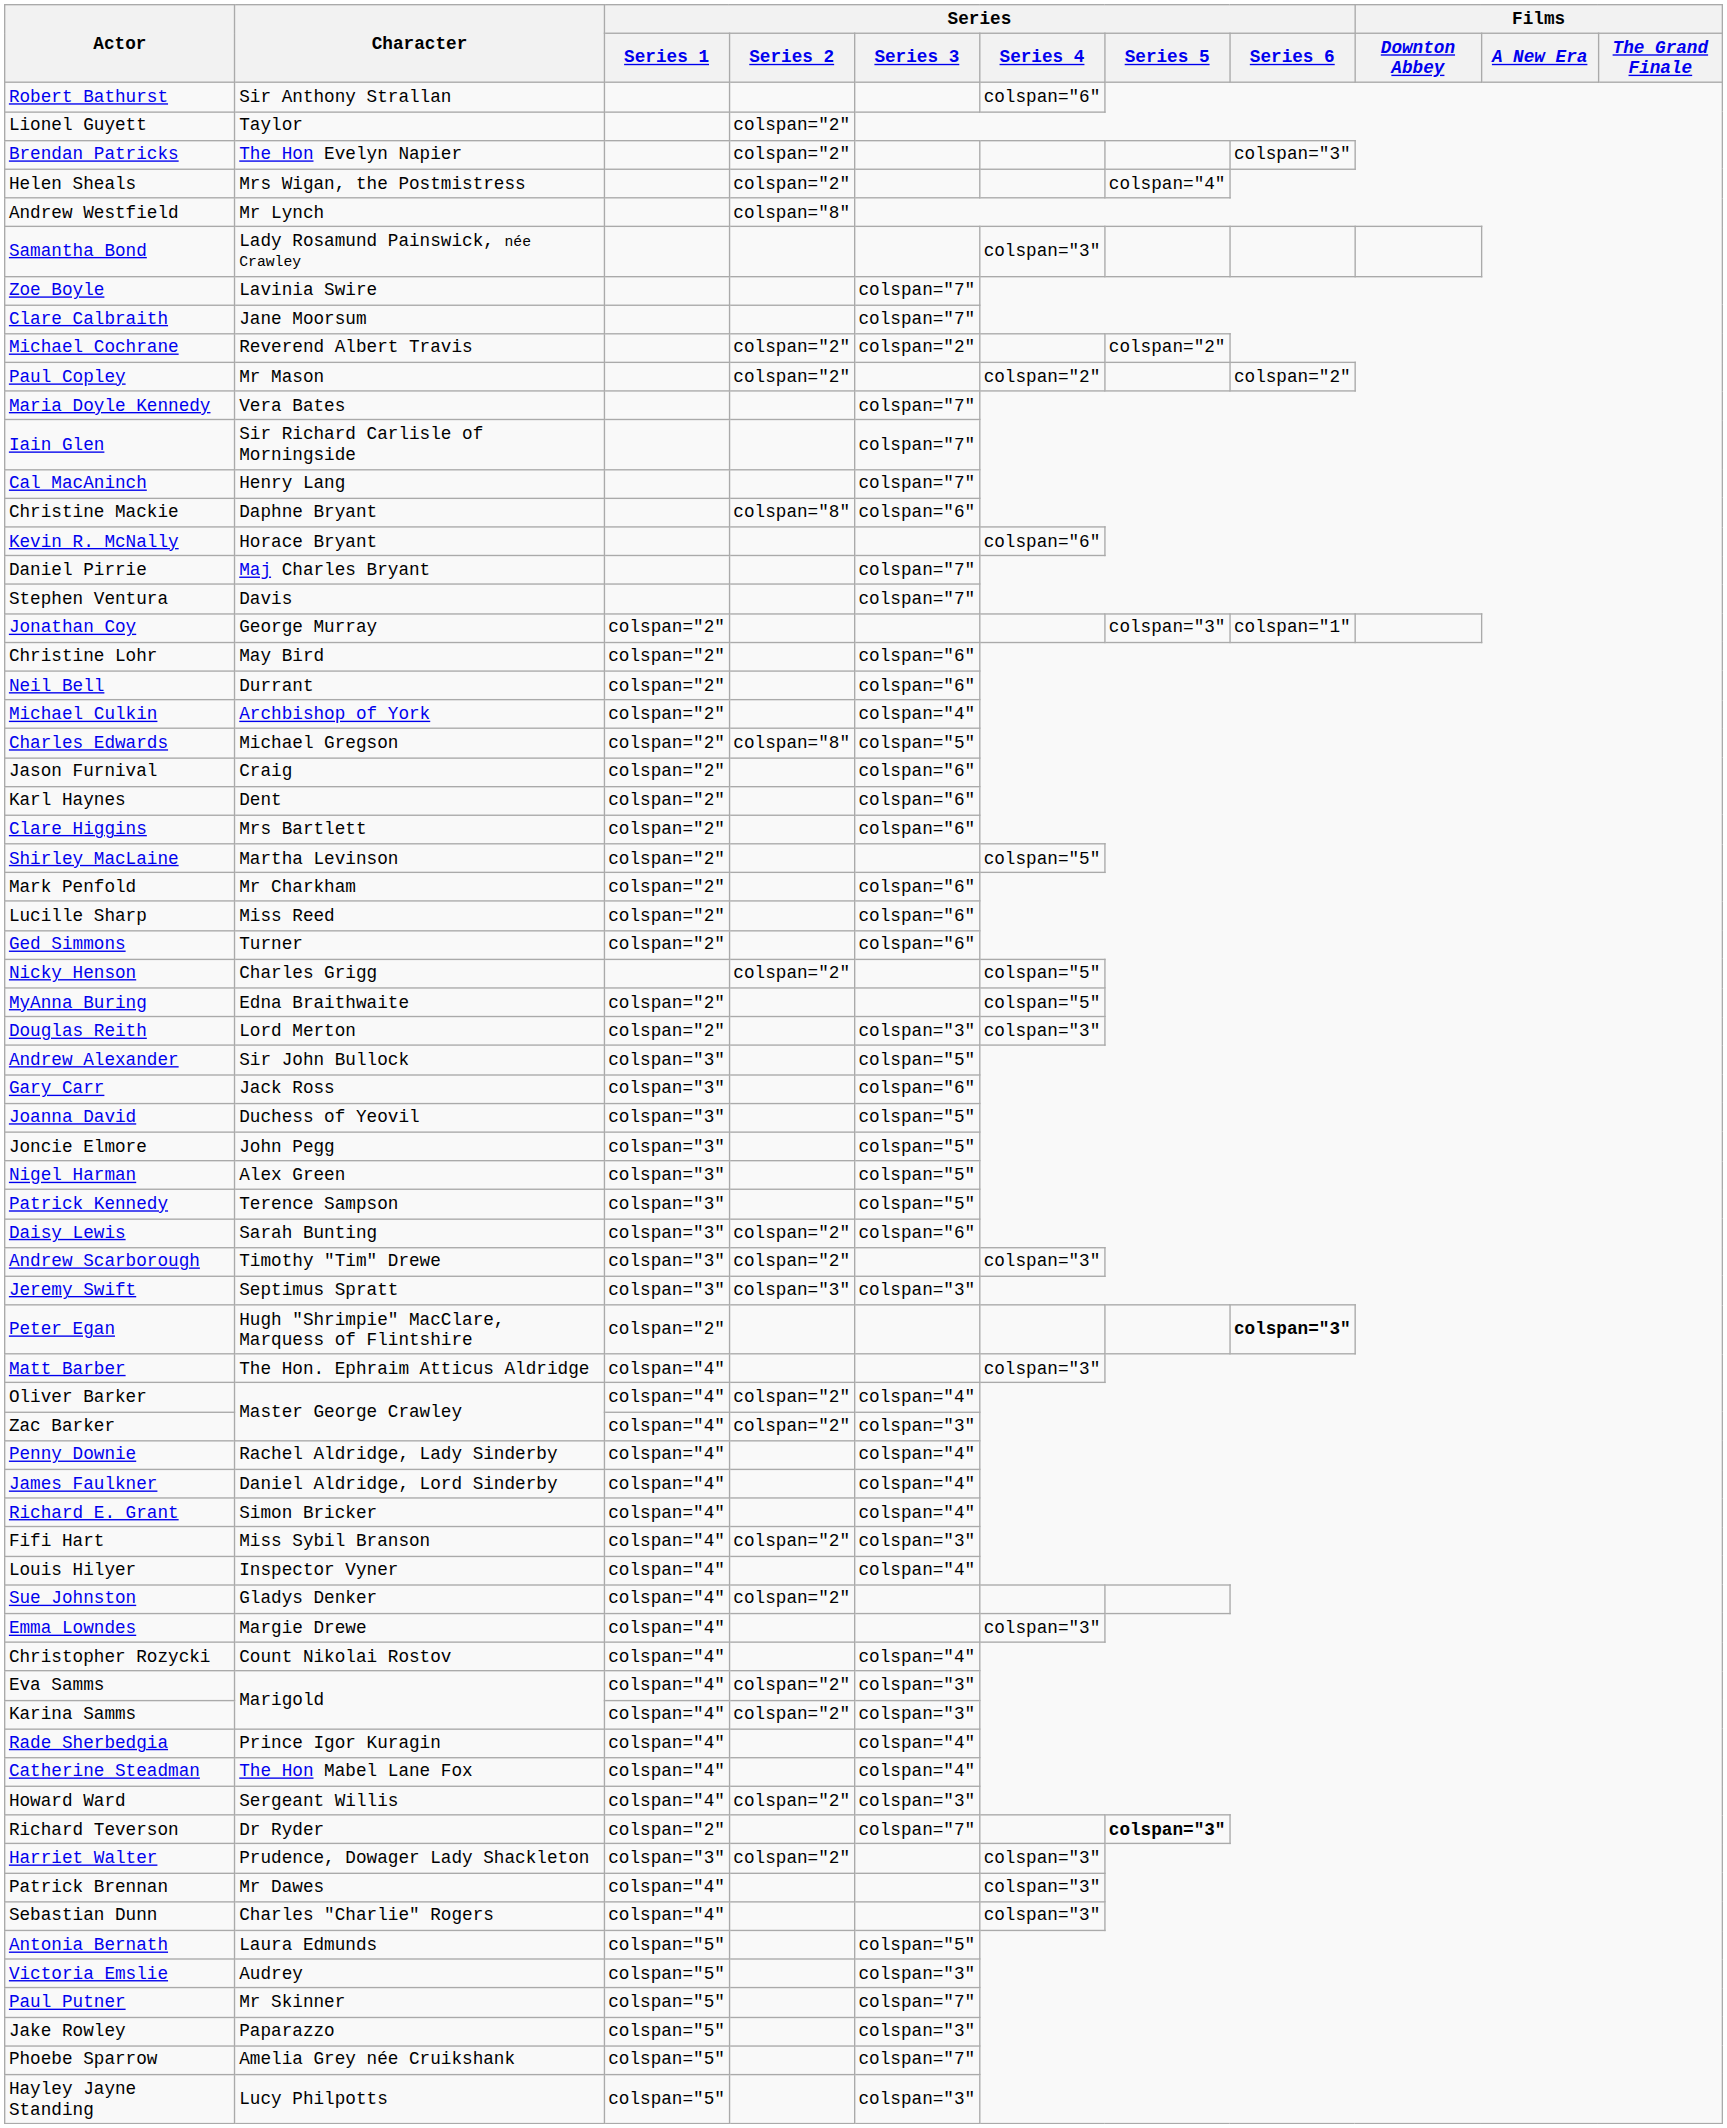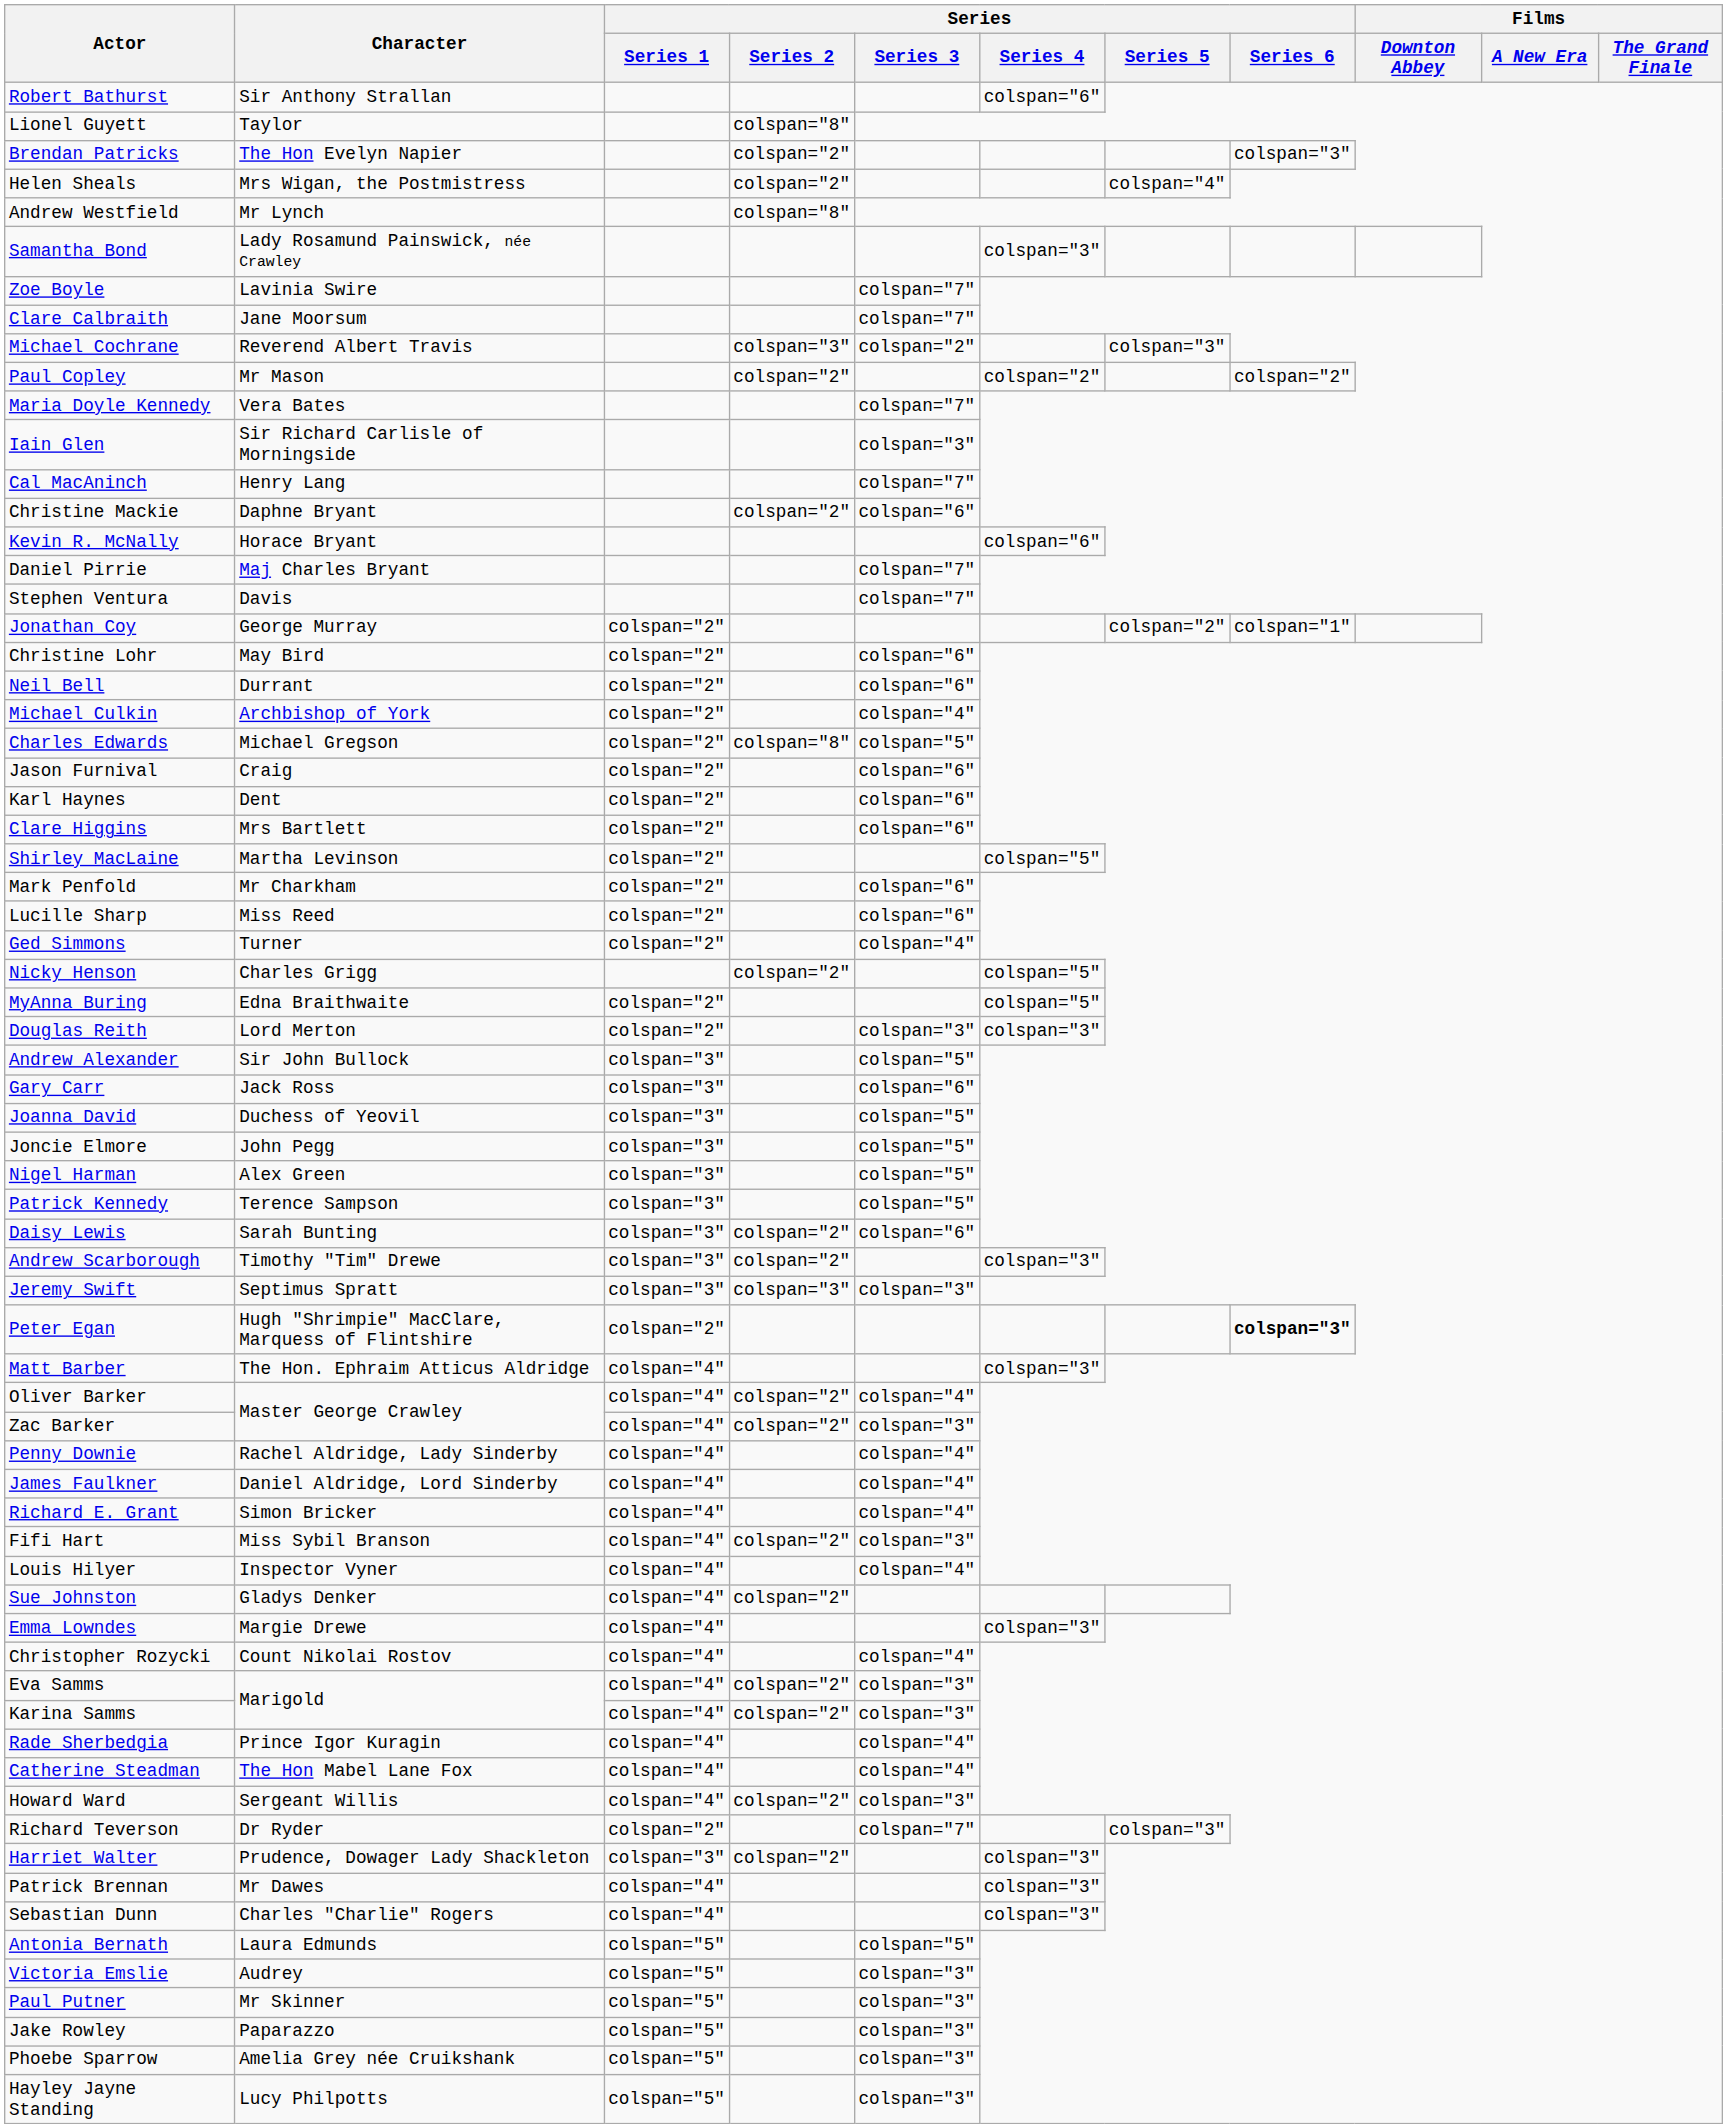Lionel Guyett | Series / Series 2: colspan="2" -> colspan="8"
Michael Cochrane | Series / Series 2: colspan="2" -> colspan="3"
Michael Cochrane | Series / Series 5: colspan="2" -> colspan="3"
Iain Glen | Series / Series 3: colspan="7" -> colspan="3"
Christine Mackie | Series / Series 2: colspan="8" -> colspan="2"
Jonathan Coy | Series / Series 5: colspan="3" -> colspan="2"
Ged Simmons | Series / Series 3: colspan="6" -> colspan="4"
Richard Teverson | Series / Series 5: bold -> normal
Paul Putner | Series / Series 3: colspan="7" -> colspan="3"
Phoebe Sparrow | Series / Series 3: colspan="7" -> colspan="3"
